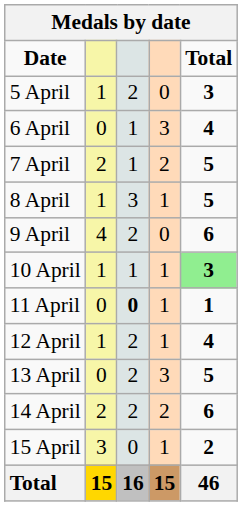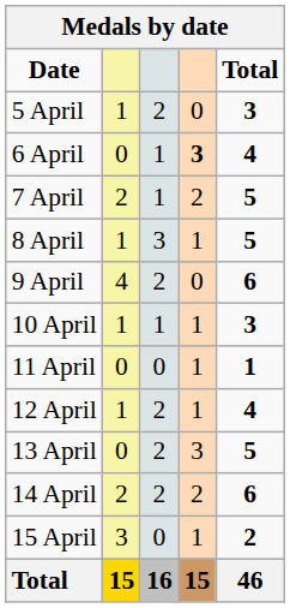6 April | column 4: normal -> bold
10 April | Total: lightgreen background -> no background
11 April | column 3: bold -> normal
